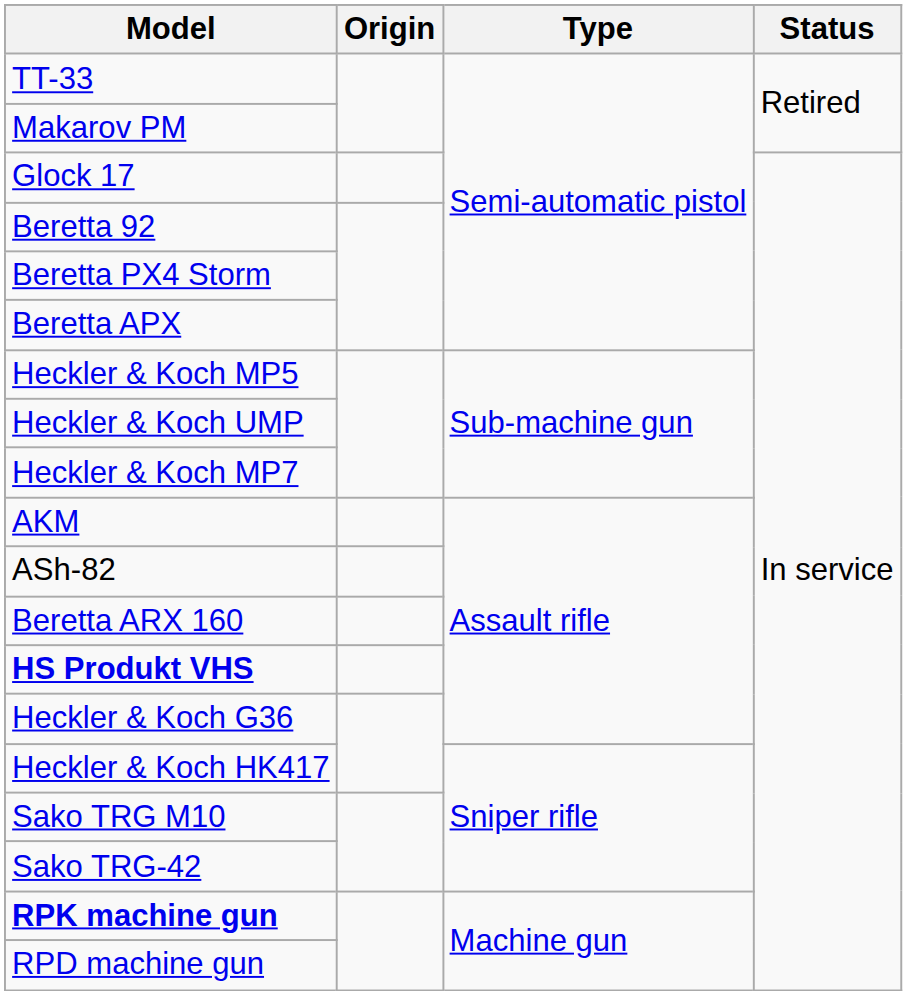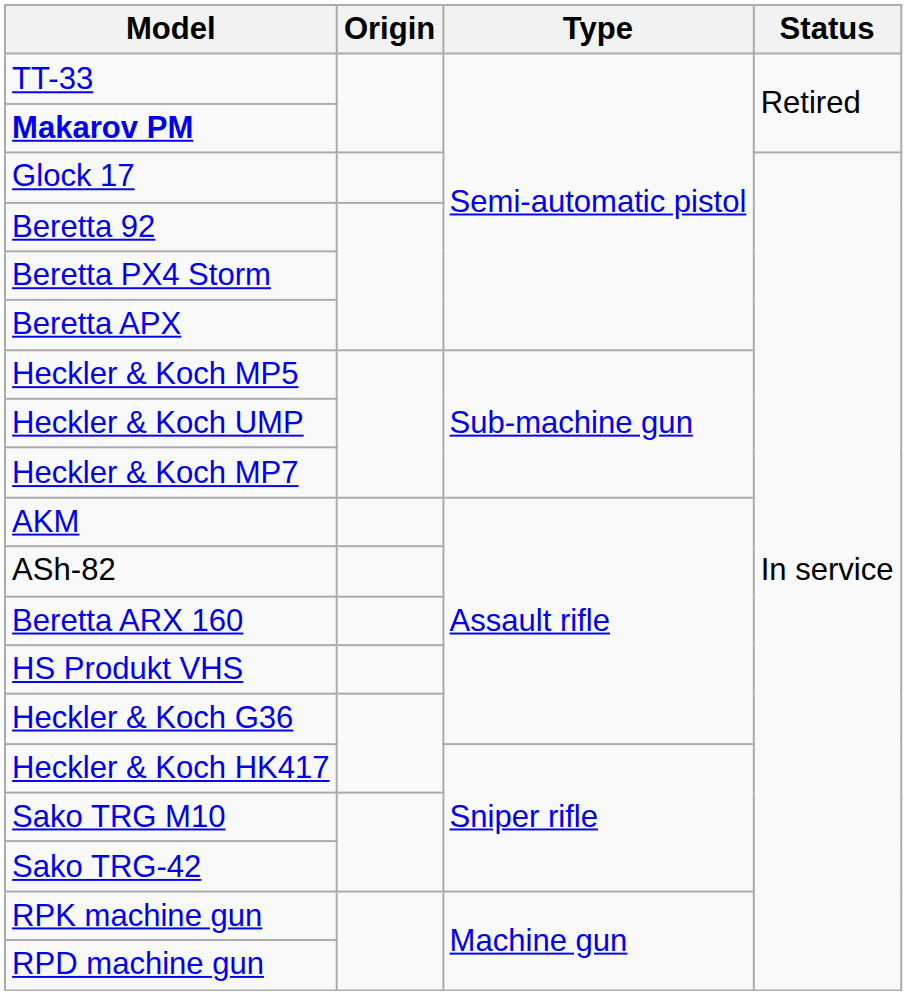Makarov PM | Model: normal -> bold
HS Produkt VHS | Model: bold -> normal
RPK machine gun | Model: bold -> normal
